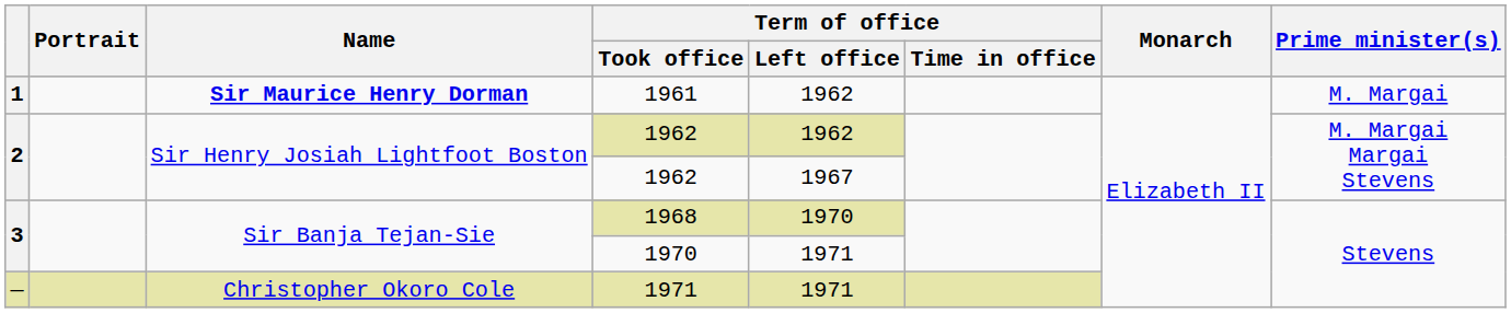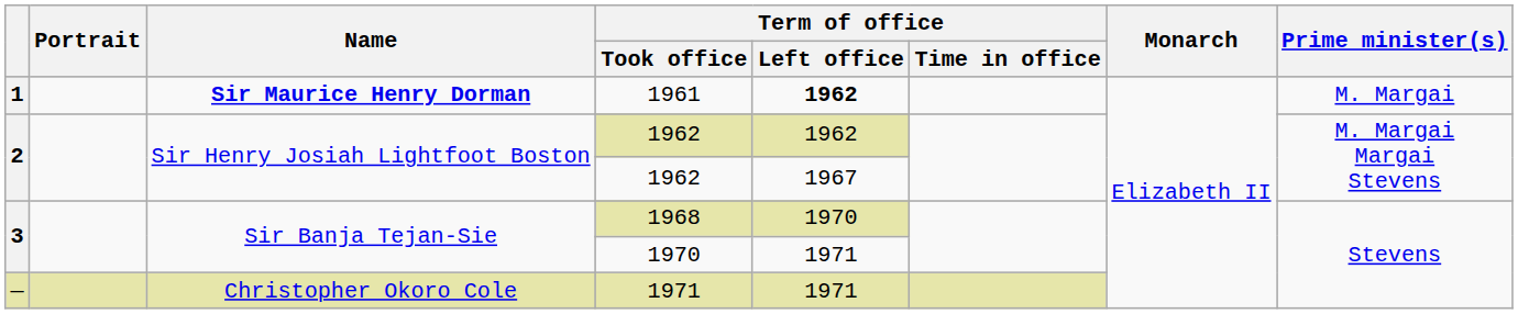1961 | Term of office / Left office: normal -> bold
